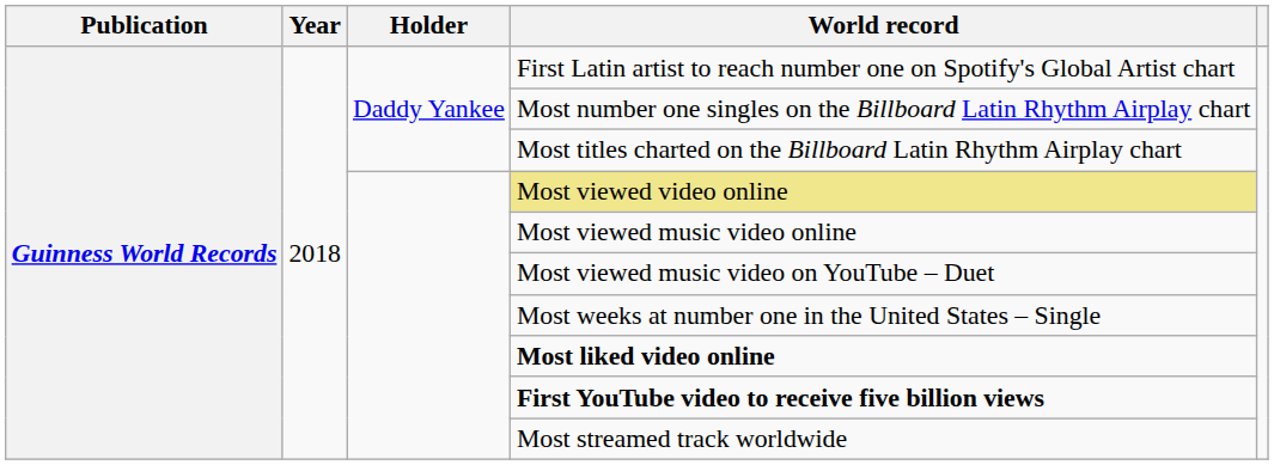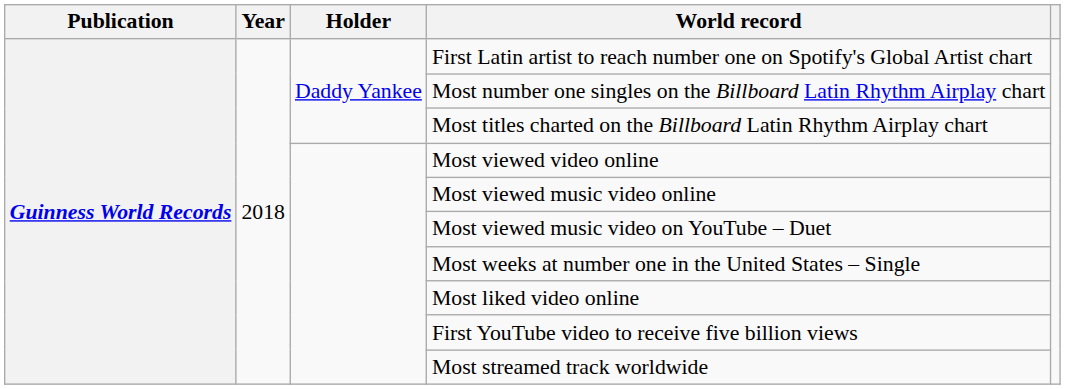Most viewed video online | World record: khaki background -> no background
Most liked video online | World record: bold -> normal
First YouTube video to receive five billion views | World record: bold -> normal
